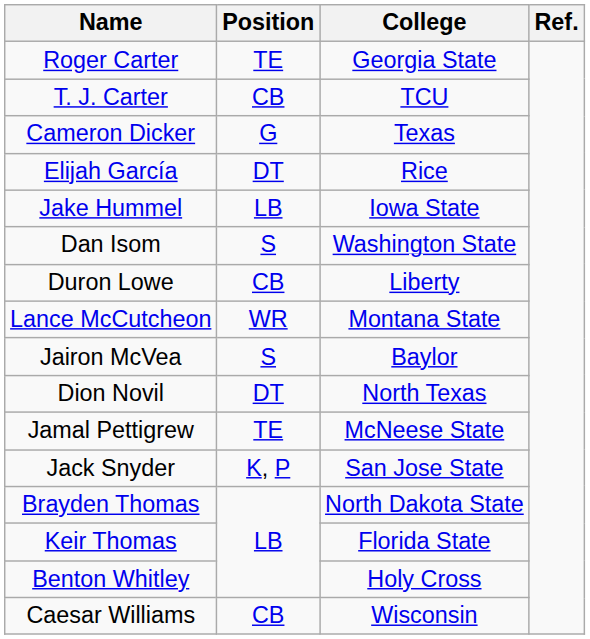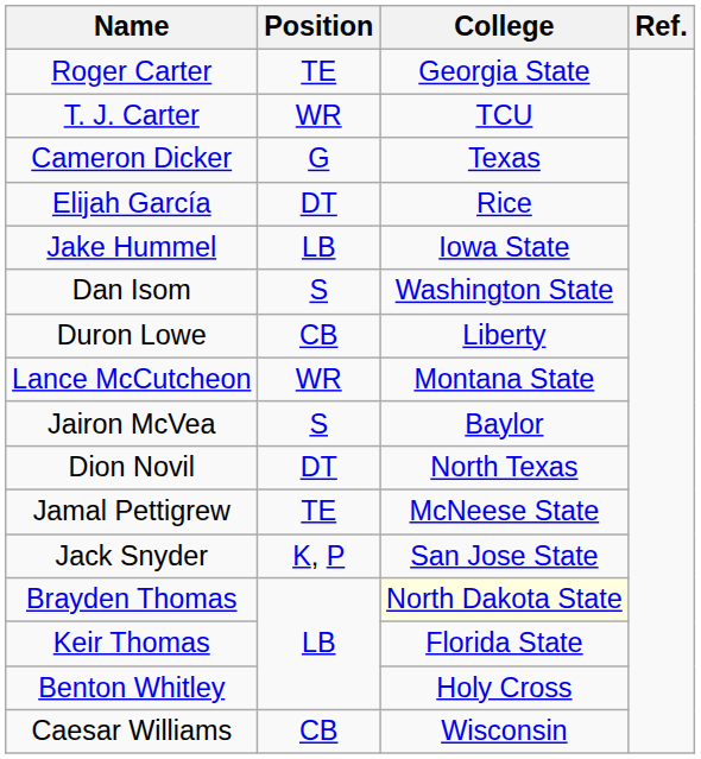T. J. Carter | Position: CB -> WR
Brayden Thomas | College: no background -> lightyellow background
